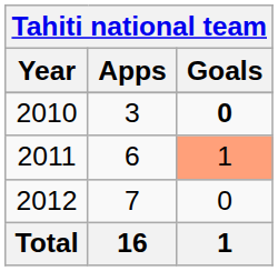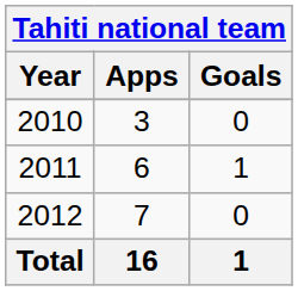2010 | Goals: bold -> normal
2011 | Goals: lightsalmon background -> no background
